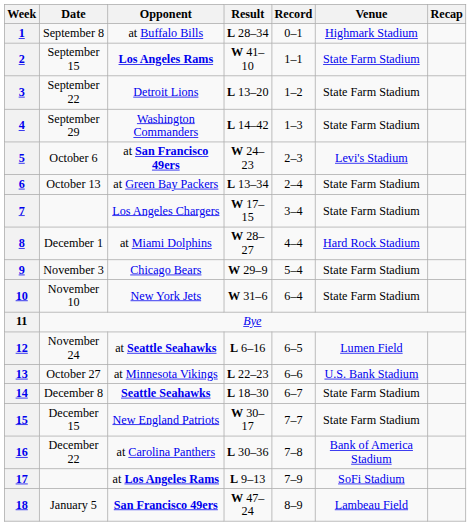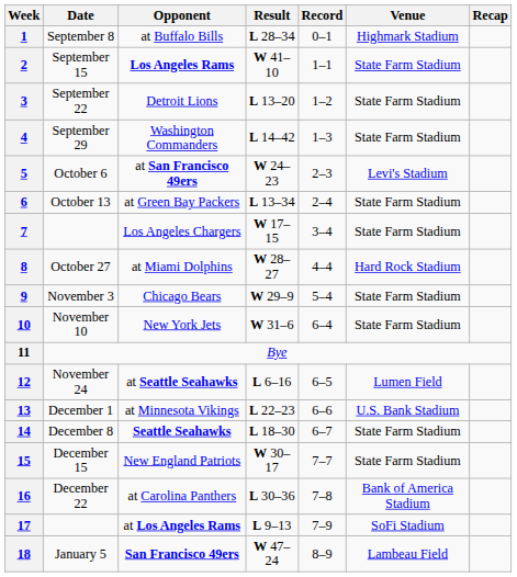8 | Date: December 1 -> October 27
13 | Date: October 27 -> December 1
